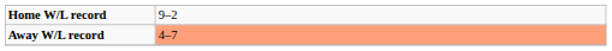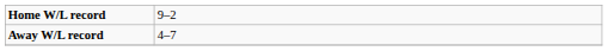Away W/L record | column 2: lightsalmon background -> no background
